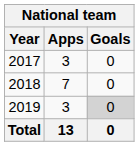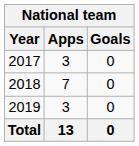2019 | Goals: lightgrey background -> no background
